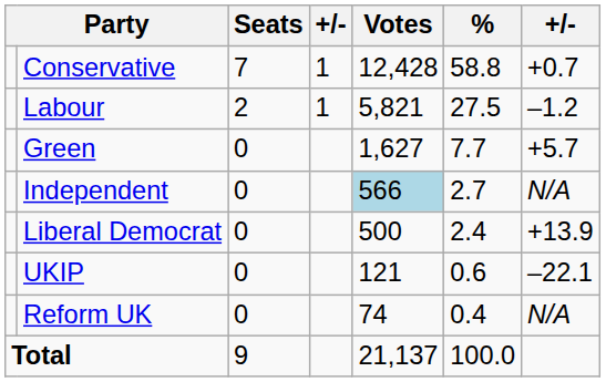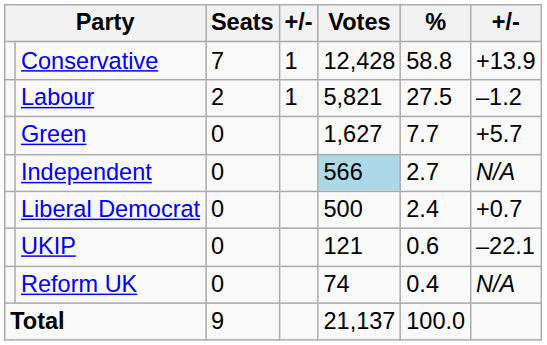Conservative | column 7: +0.7 -> +13.9
Liberal Democrat | column 7: +13.9 -> +0.7
